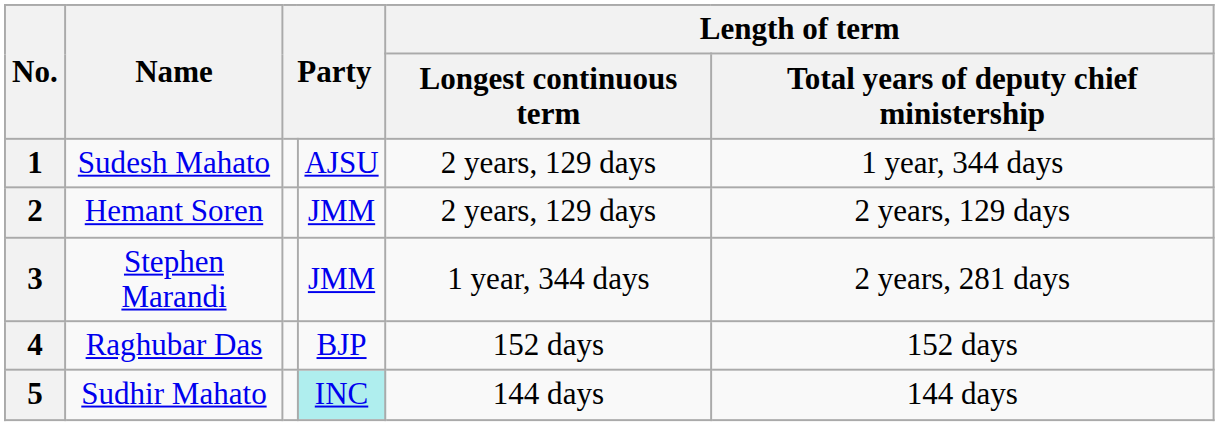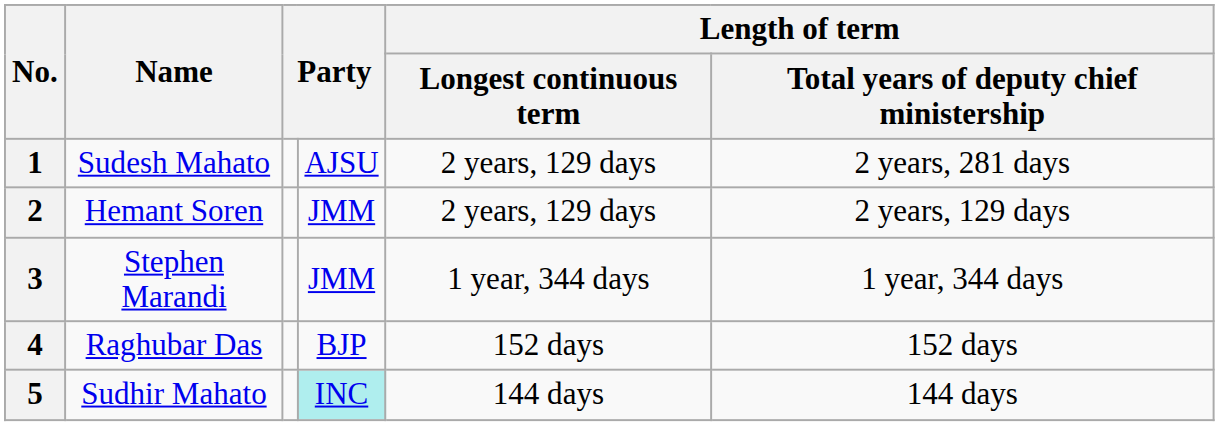1 | Length of term / Total years of deputy chief ministership: 1 year, 344 days -> 2 years, 281 days
3 | Length of term / Total years of deputy chief ministership: 2 years, 281 days -> 1 year, 344 days
